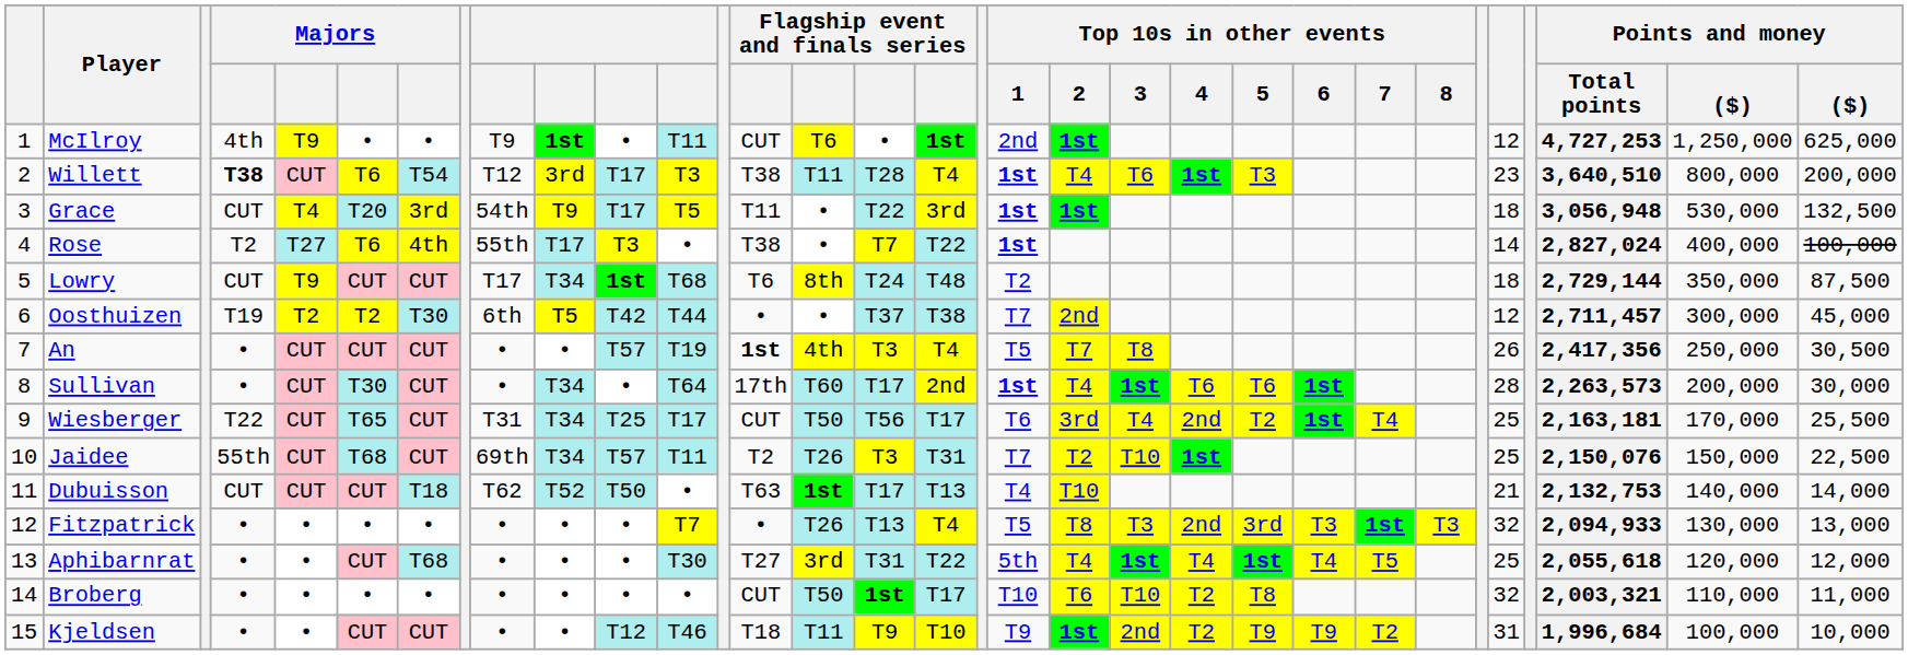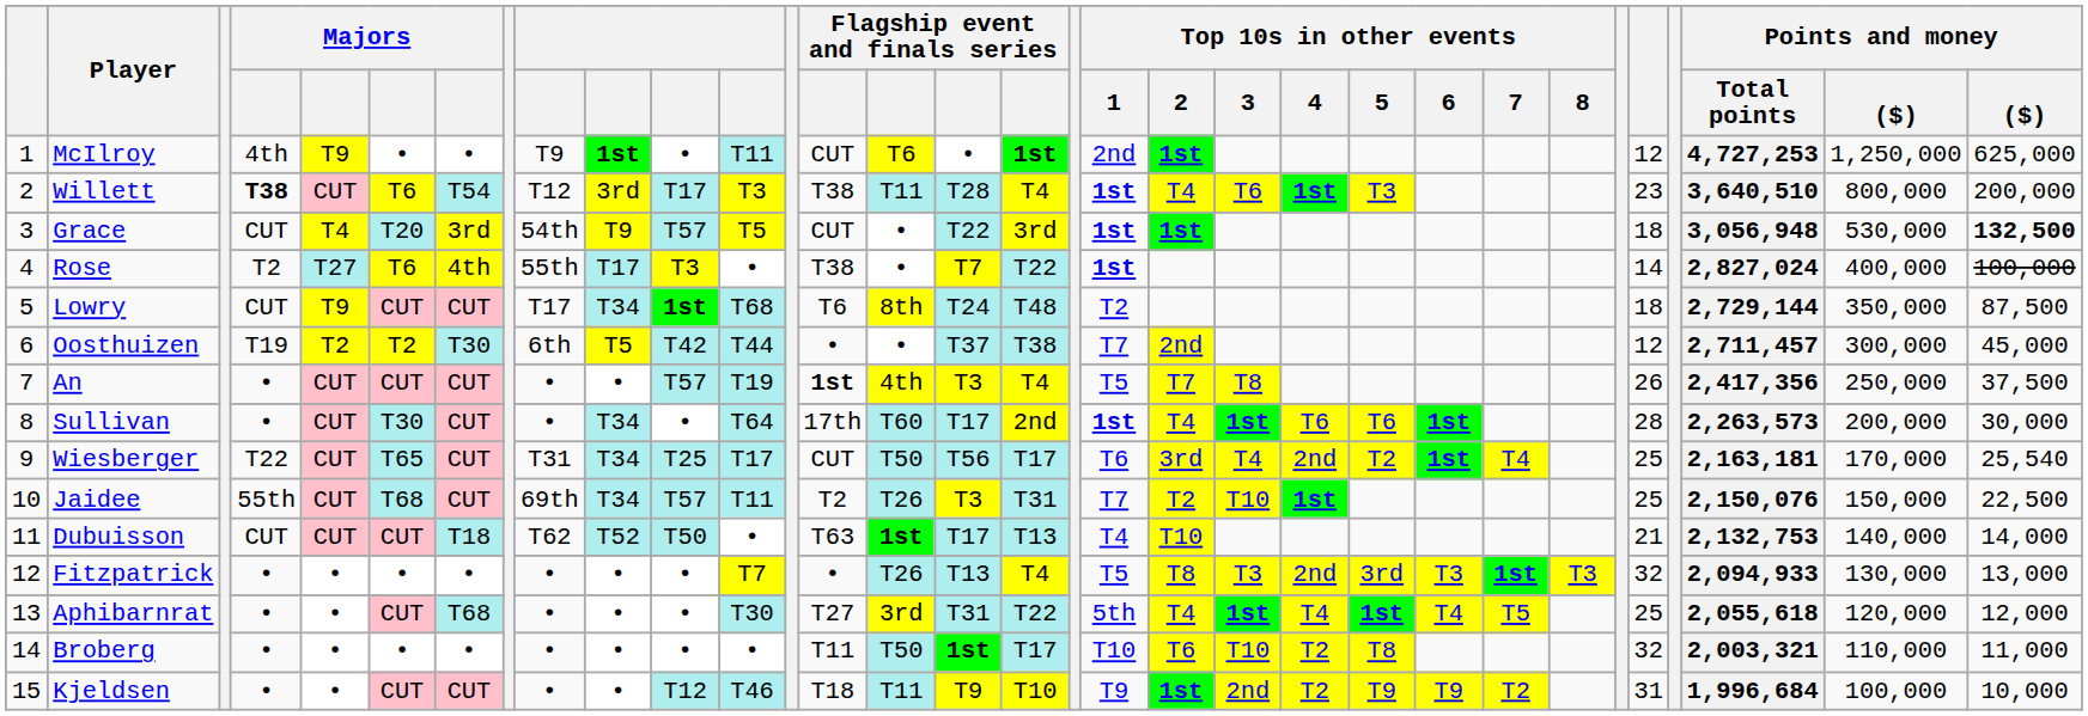Grace | column 11: T17 -> T57
Grace | column 14: T11 -> CUT
Grace | column 32: normal -> bold
An | column 32: 30,500 -> 37,500
Wiesberger | column 32: 25,500 -> 25,540
Broberg | column 14: CUT -> T11
